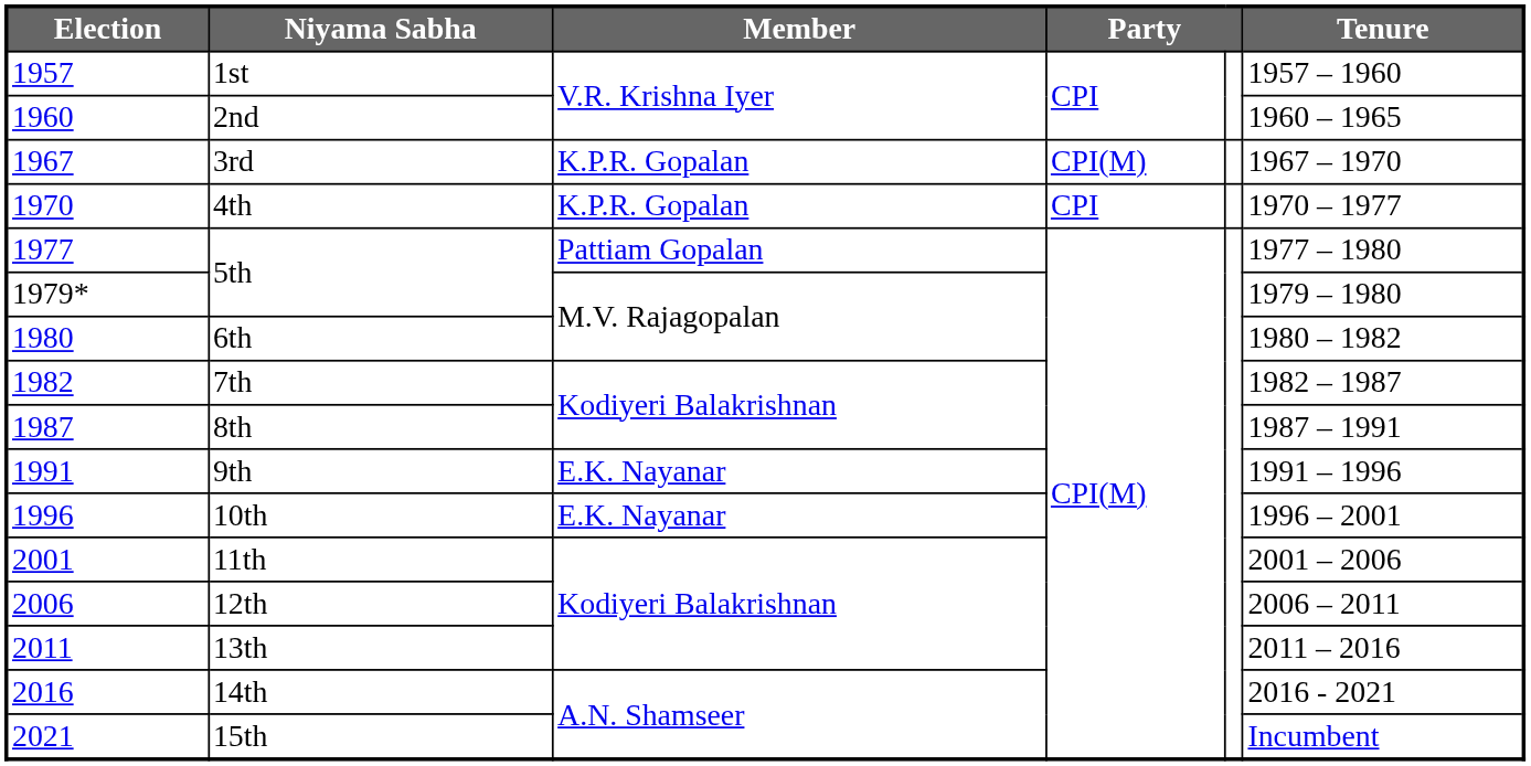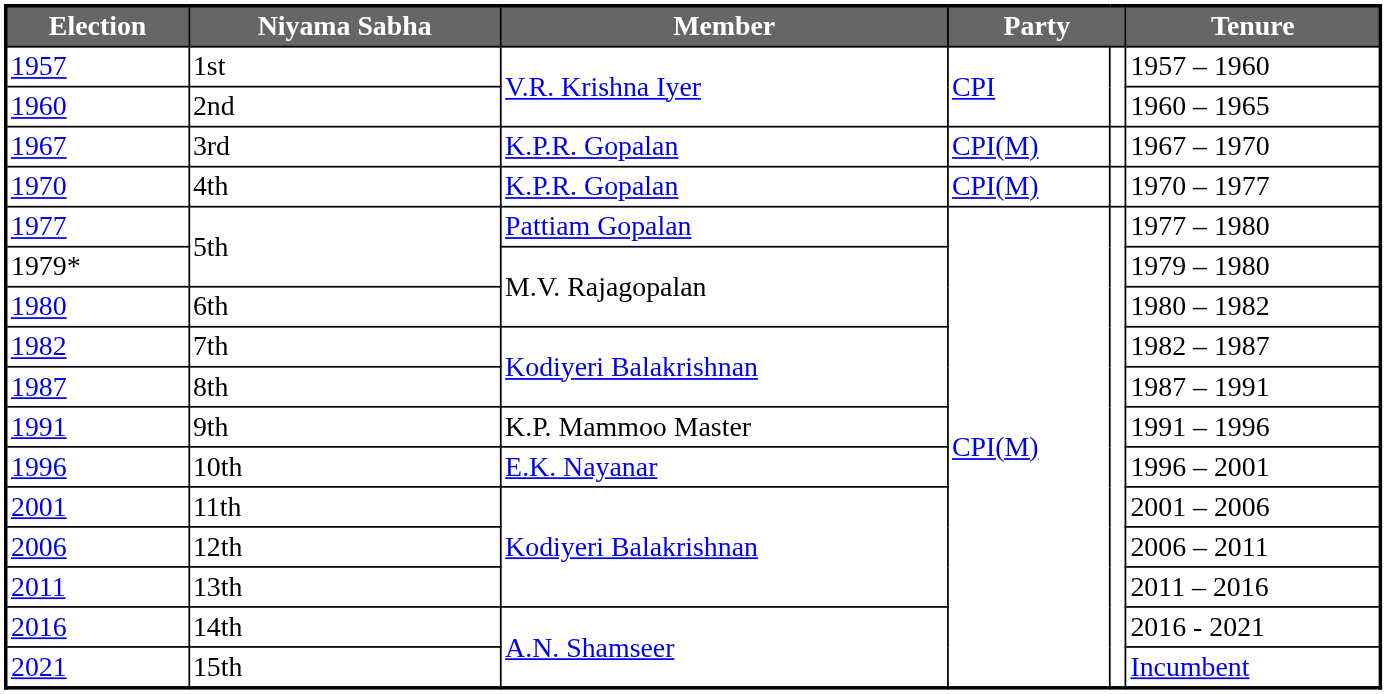4th | column 4: CPI -> CPI(M)
9th | Member: E.K. Nayanar -> K.P. Mammoo Master
